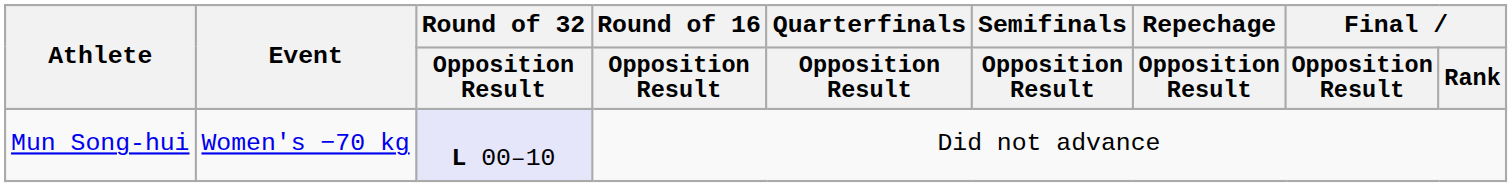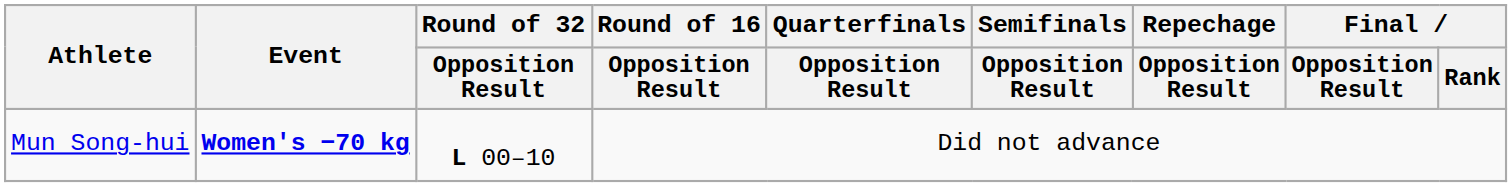Mun Song-hui | Event: normal -> bold
Mun Song-hui | Round of 32 / Opposition Result: lavender background -> no background
